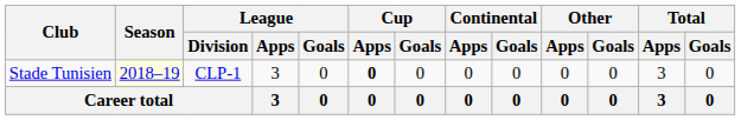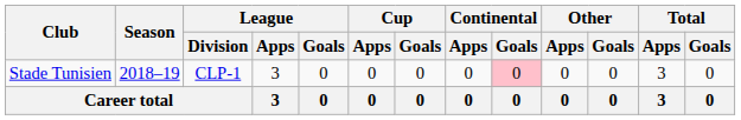Stade Tunisien | Season: lightyellow background -> no background
Stade Tunisien | Cup / Apps: bold -> normal
Stade Tunisien | Continental / Goals: no background -> pink background
